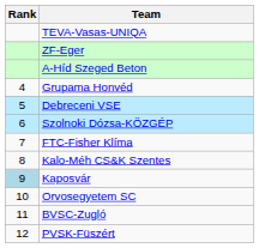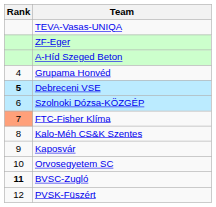Debreceni VSE | Rank: normal -> bold
FTC-Fisher Klíma | Rank: no background -> lightsalmon background
Kaposvár | Rank: lightblue background -> no background
BVSC-Zugló | Rank: normal -> bold
